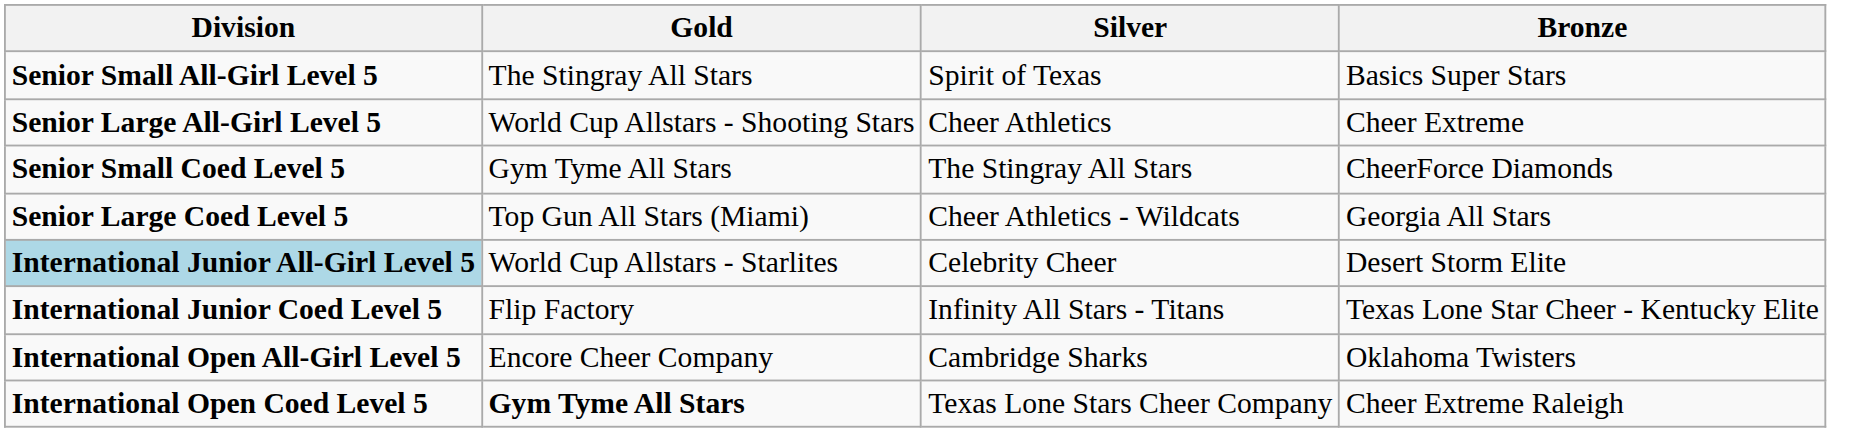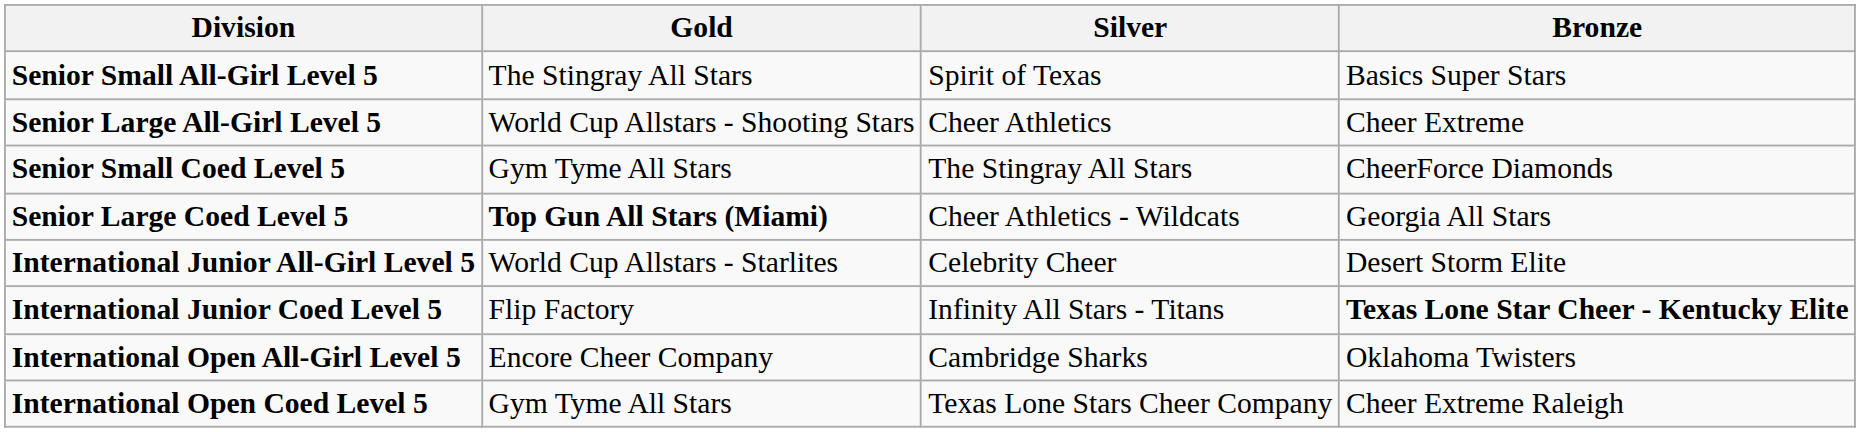row 5 | Gold: normal -> bold
row 6 | Division: lightblue background -> no background
row 7 | Bronze: normal -> bold
row 9 | Gold: bold -> normal
